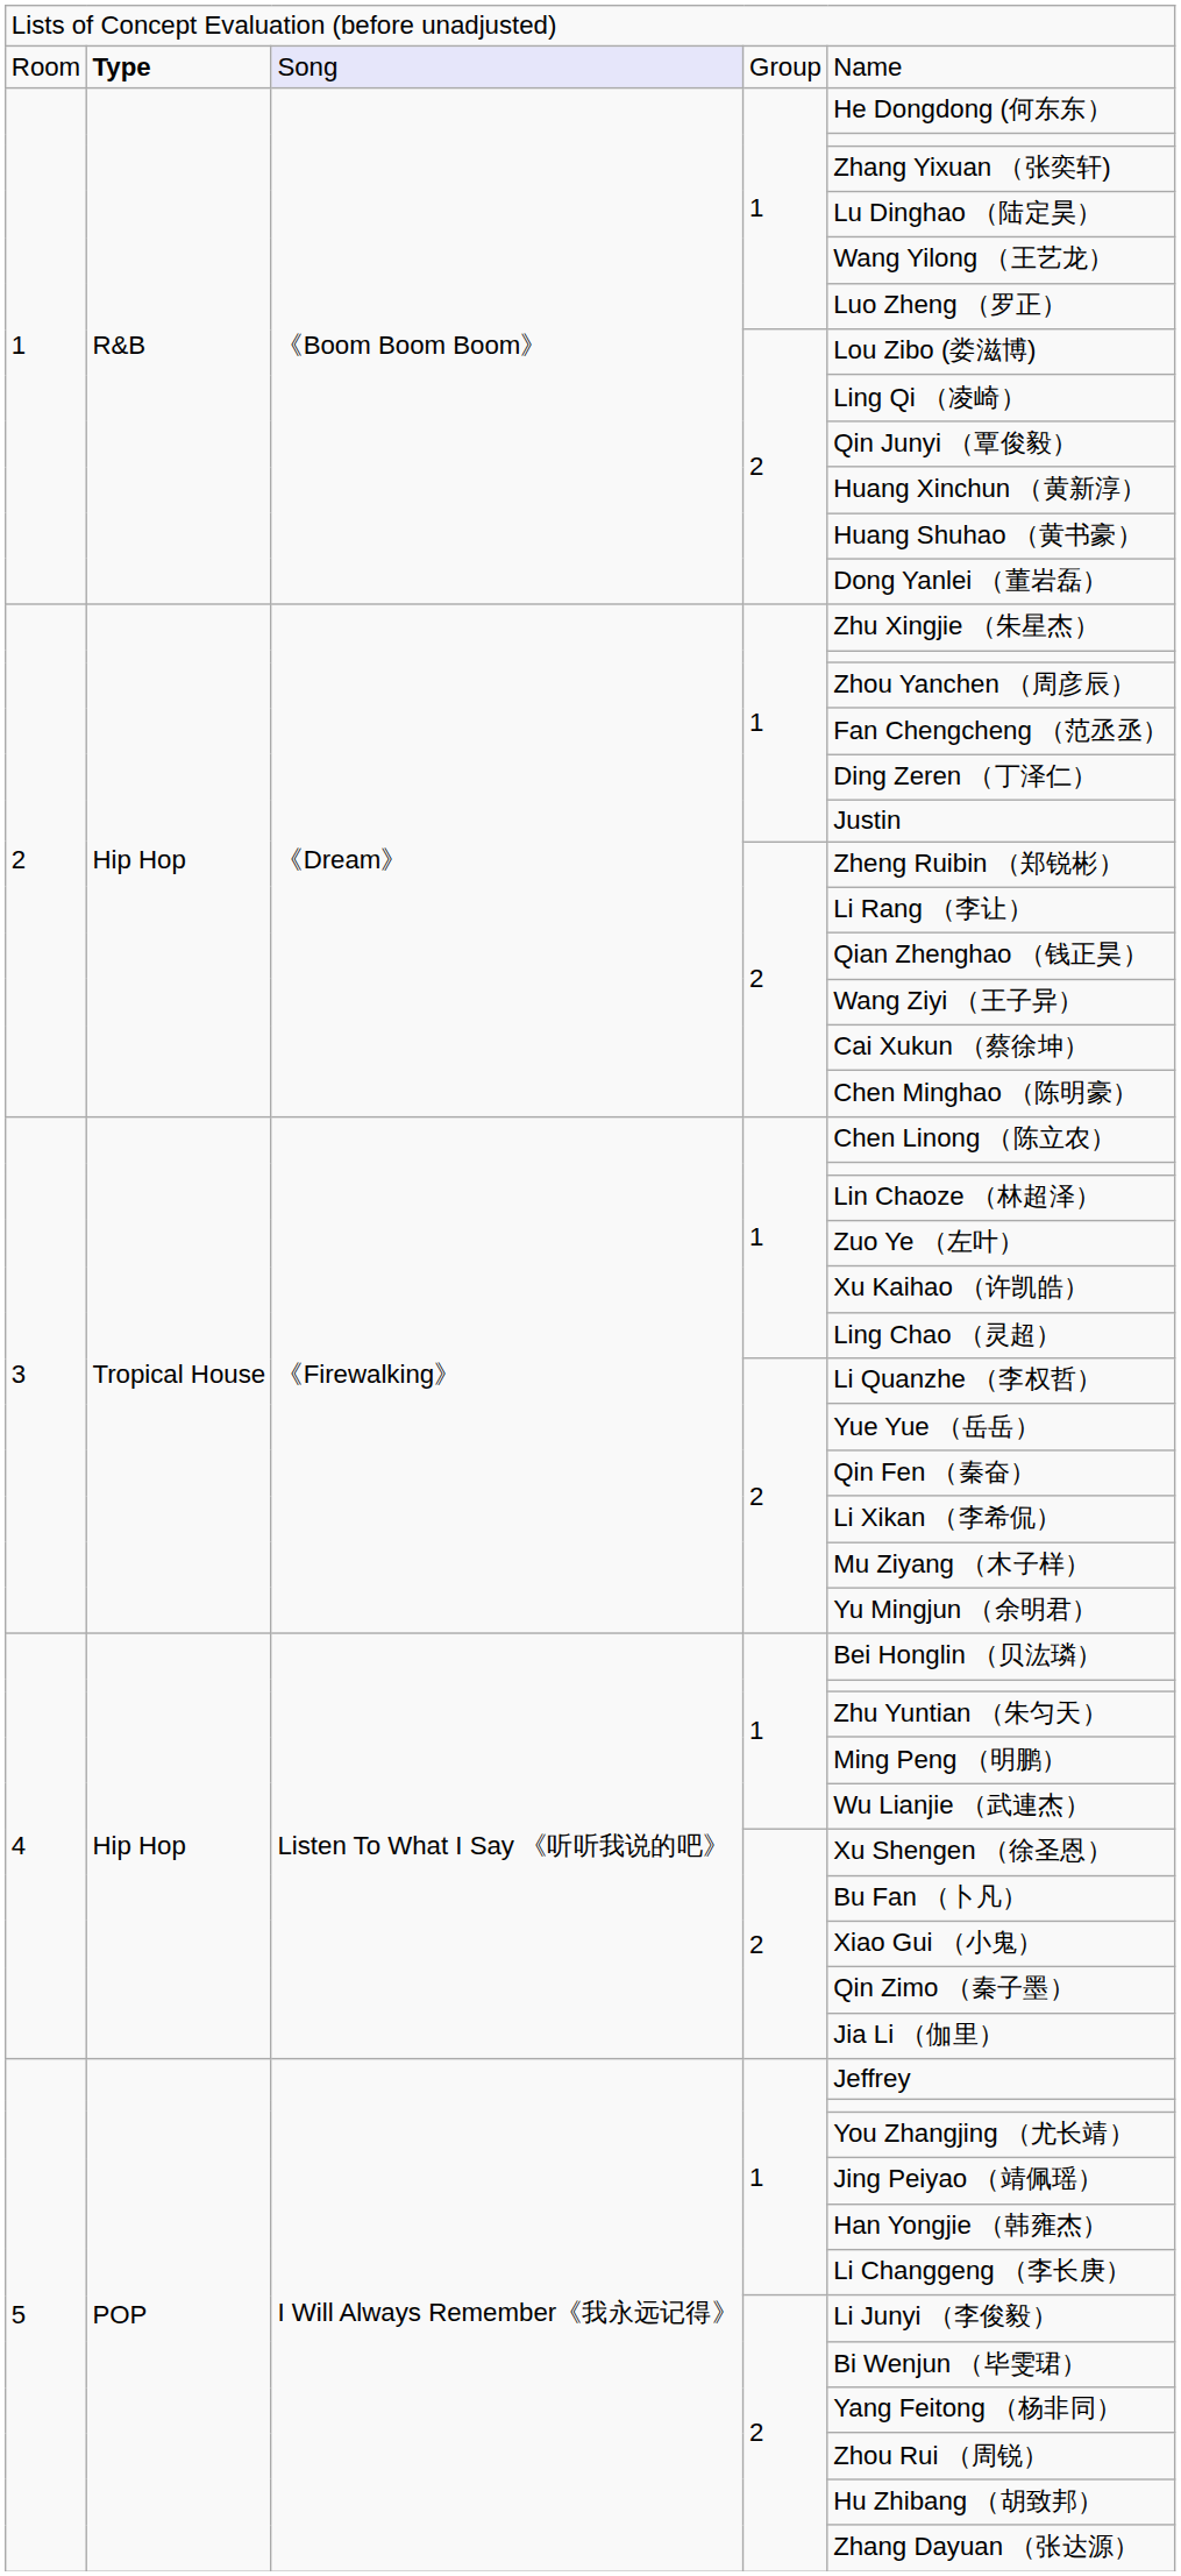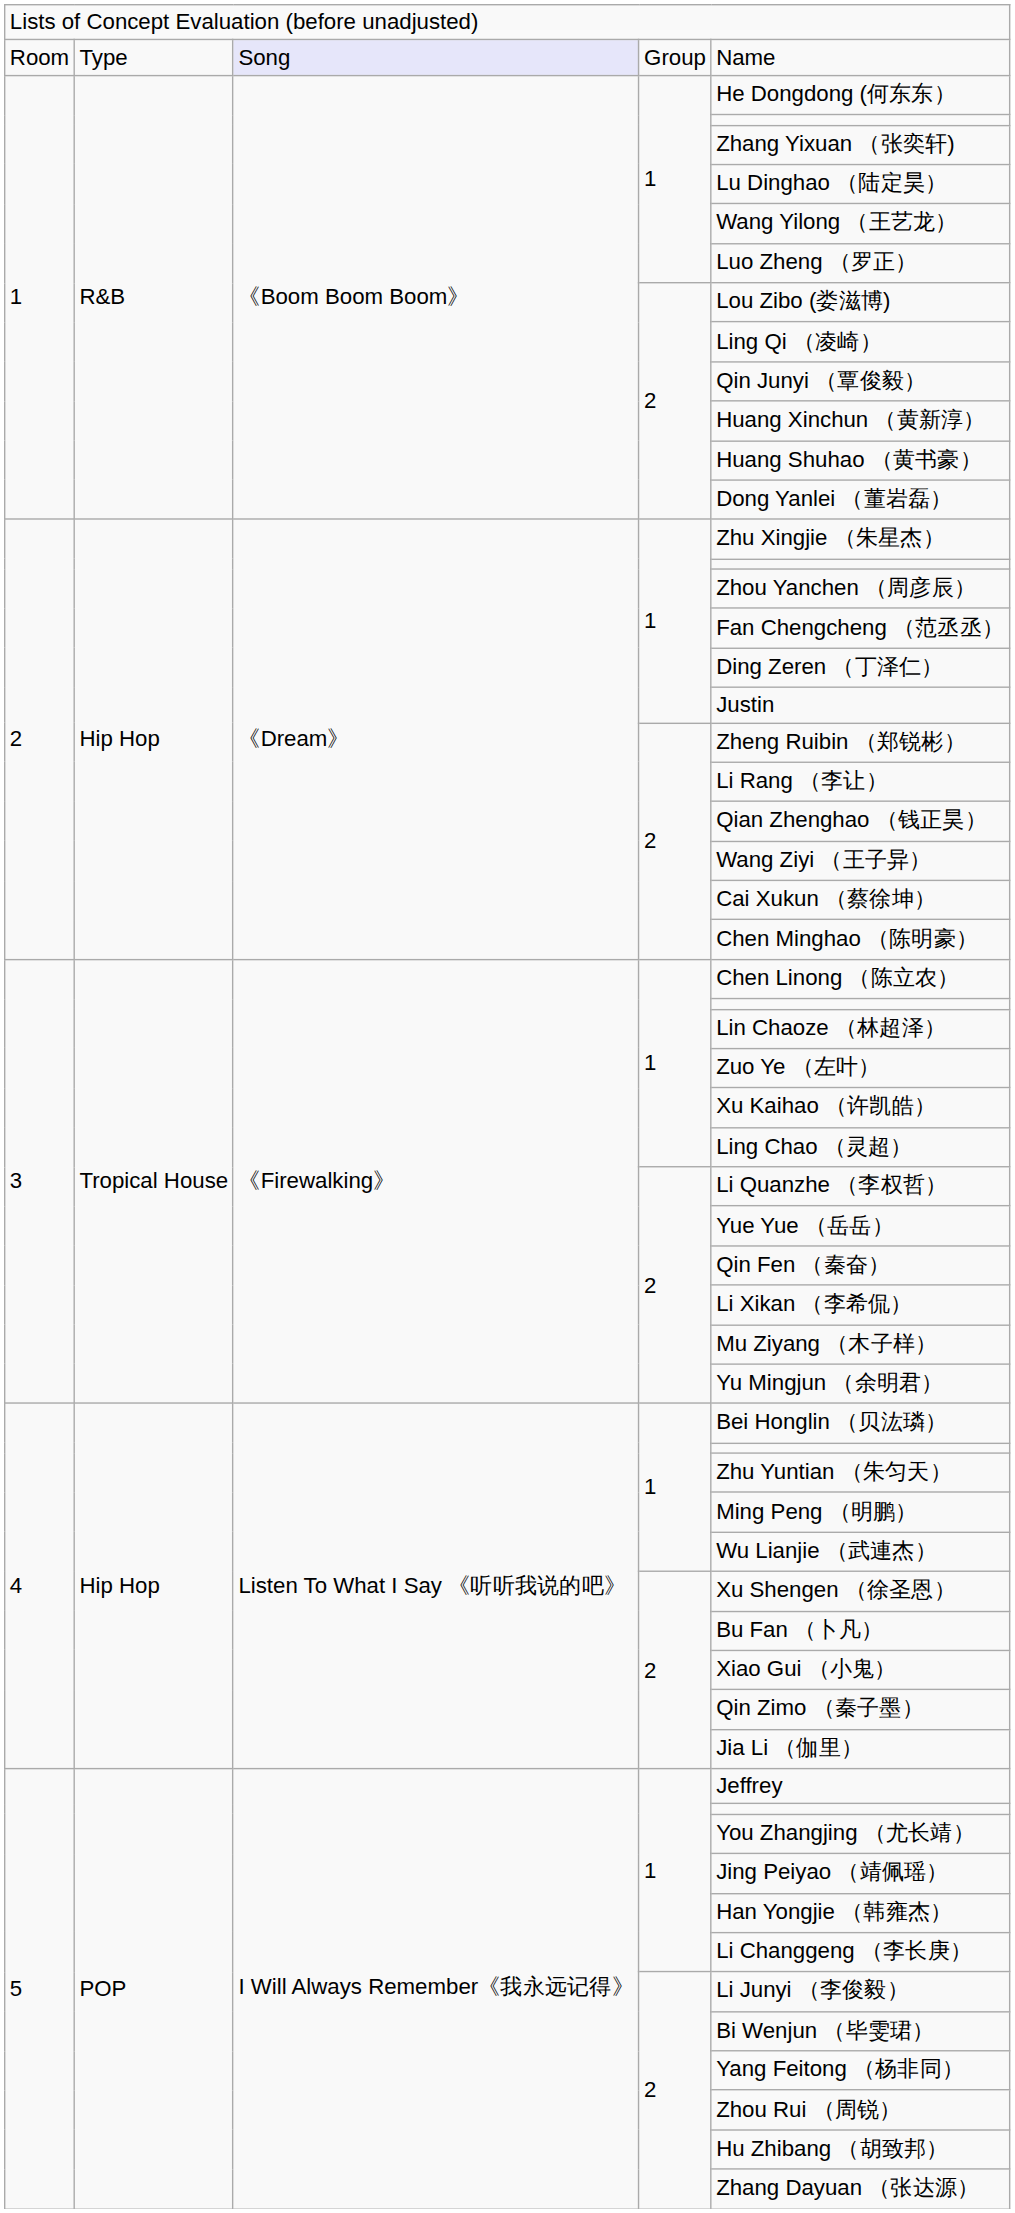Room | column 2: bold -> normal
